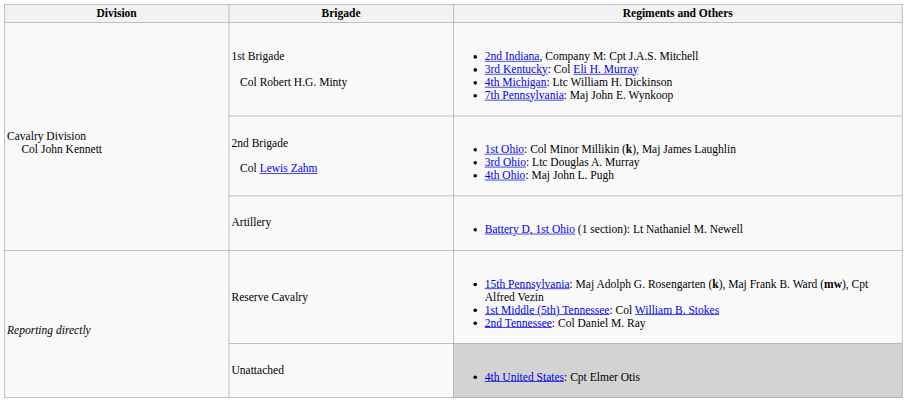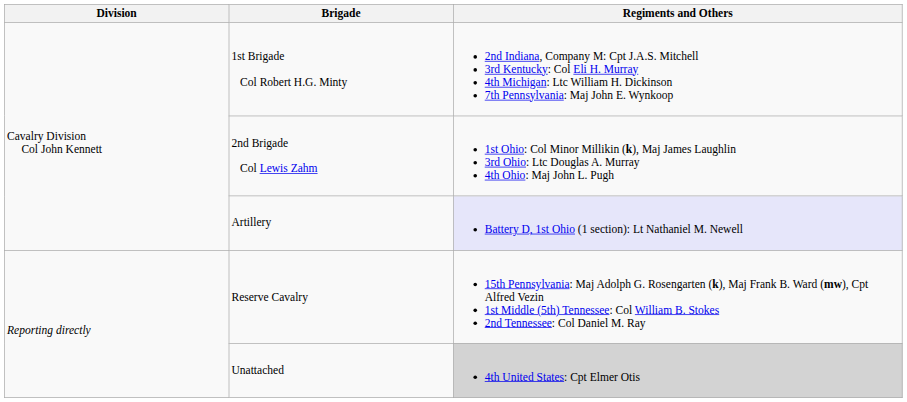Artillery | Regiments and Others: no background -> lavender background
